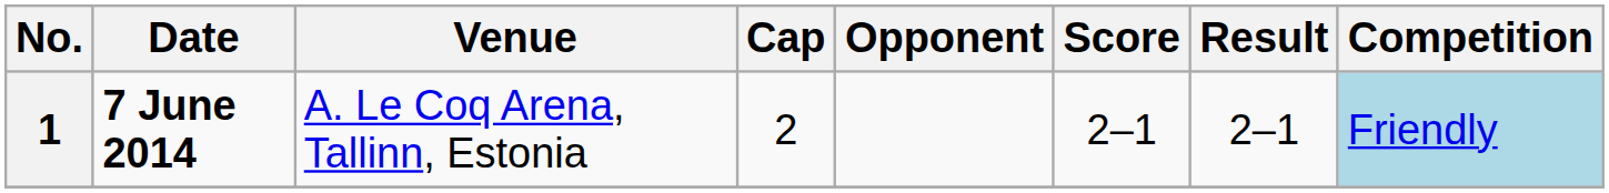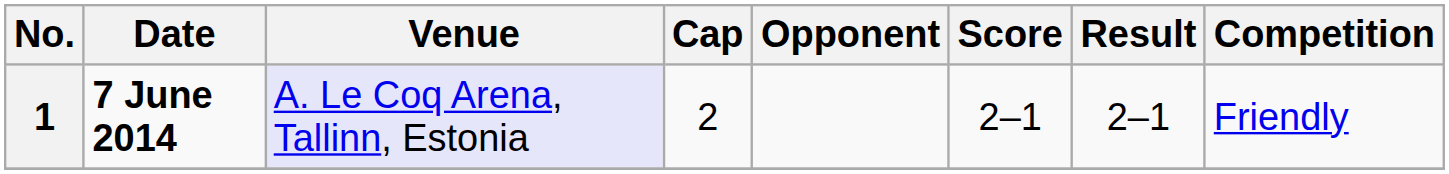1 | Venue: no background -> lavender background
1 | Competition: lightblue background -> no background
